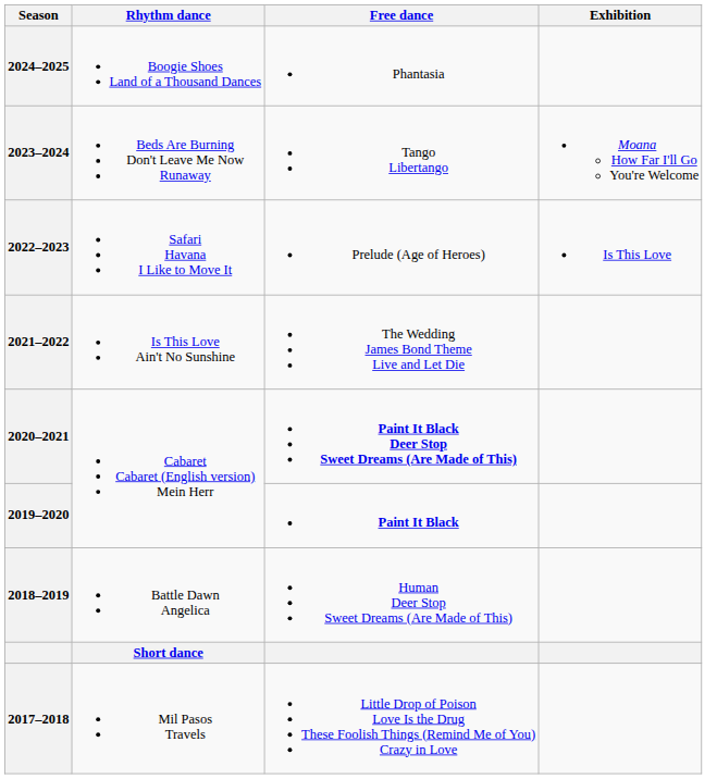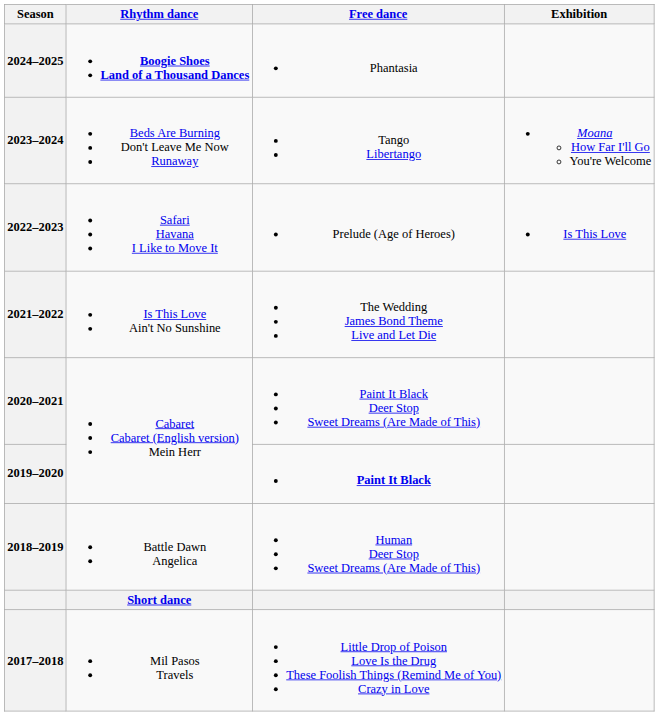2024–2025 | Rhythm dance: normal -> bold
2020–2021 | Free dance: bold -> normal
